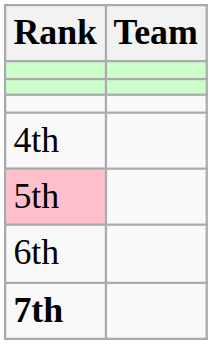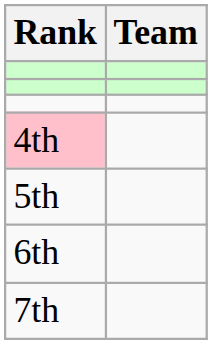row 5 | Rank: no background -> pink background
row 6 | Rank: pink background -> no background
row 8 | Rank: bold -> normal
